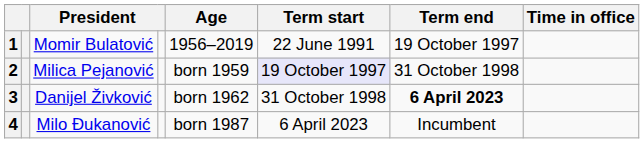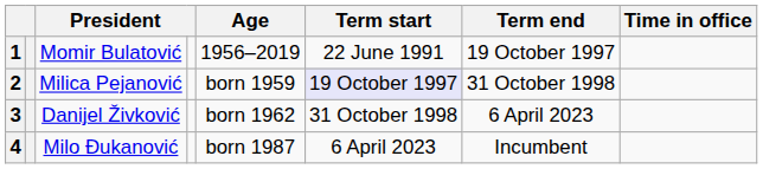3 | Term end: bold -> normal
